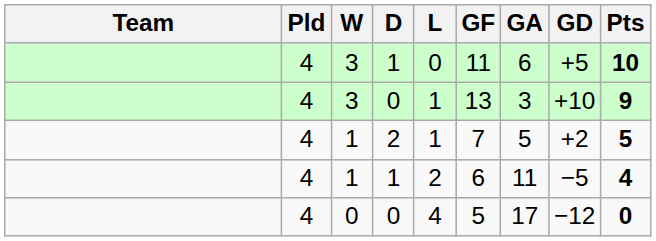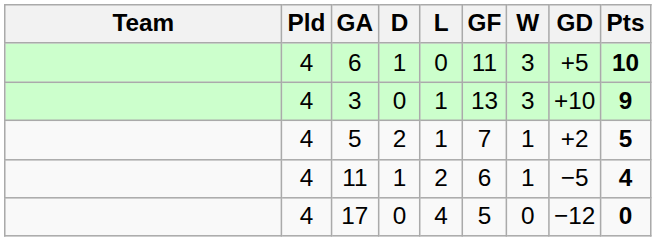columns swapped: W <-> GA
